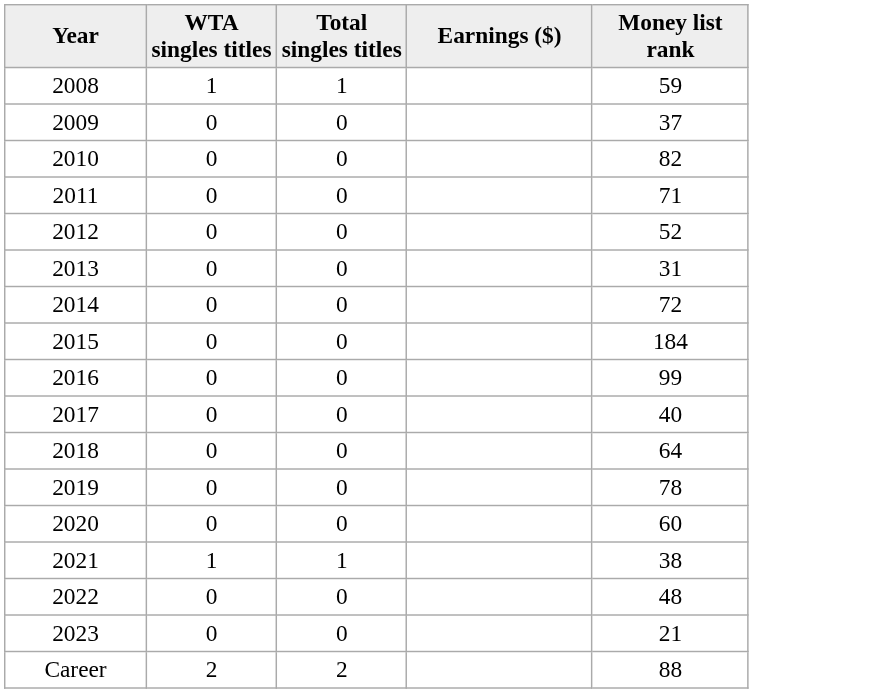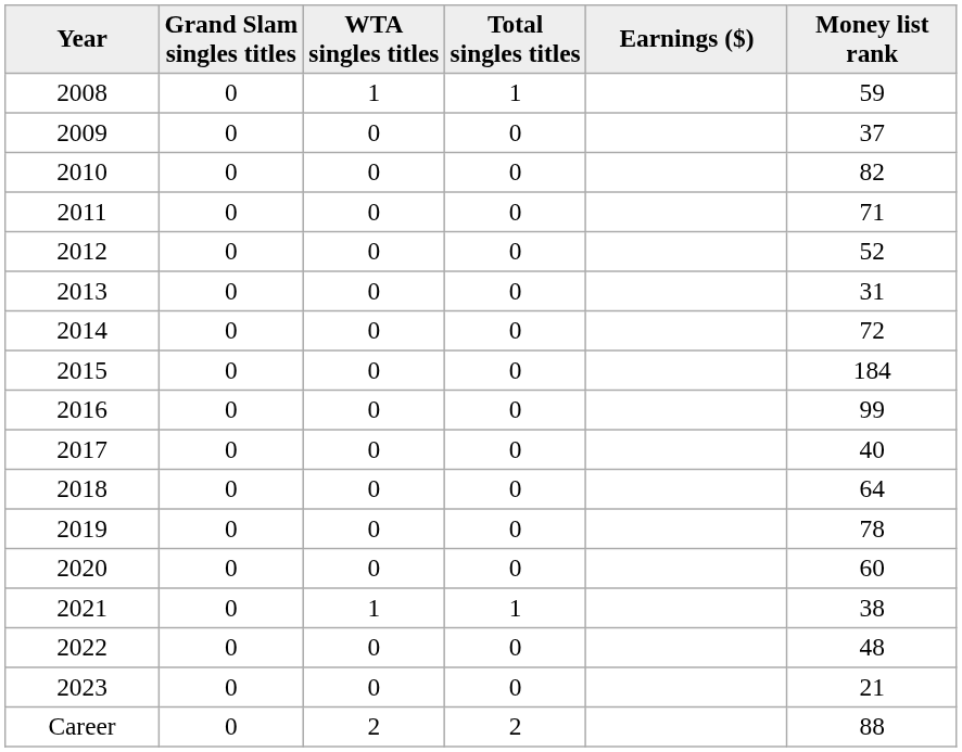+ column: Grand Slam singles titles | 0 | 0 | 0 | 0 | 0 | 0 | 0 | 0 | 0 | 0 | 0 | 0 | 0 | 0 | 0 | 0 | 0
